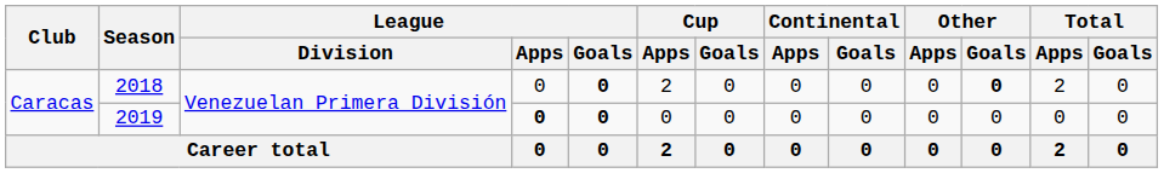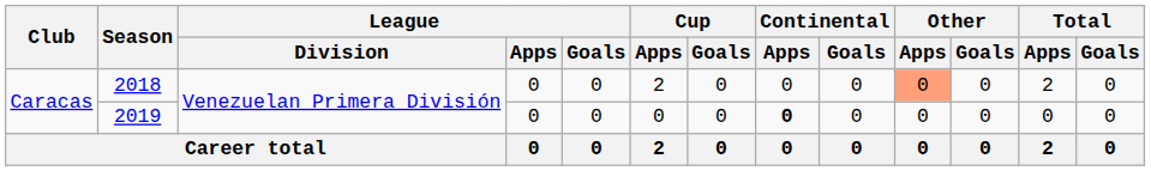2018 | League / Goals: bold -> normal
2018 | Other / Apps: no background -> lightsalmon background
2018 | Other / Goals: bold -> normal
2019 | League / Apps: bold -> normal
2019 | League / Goals: bold -> normal
2019 | Continental / Apps: normal -> bold
